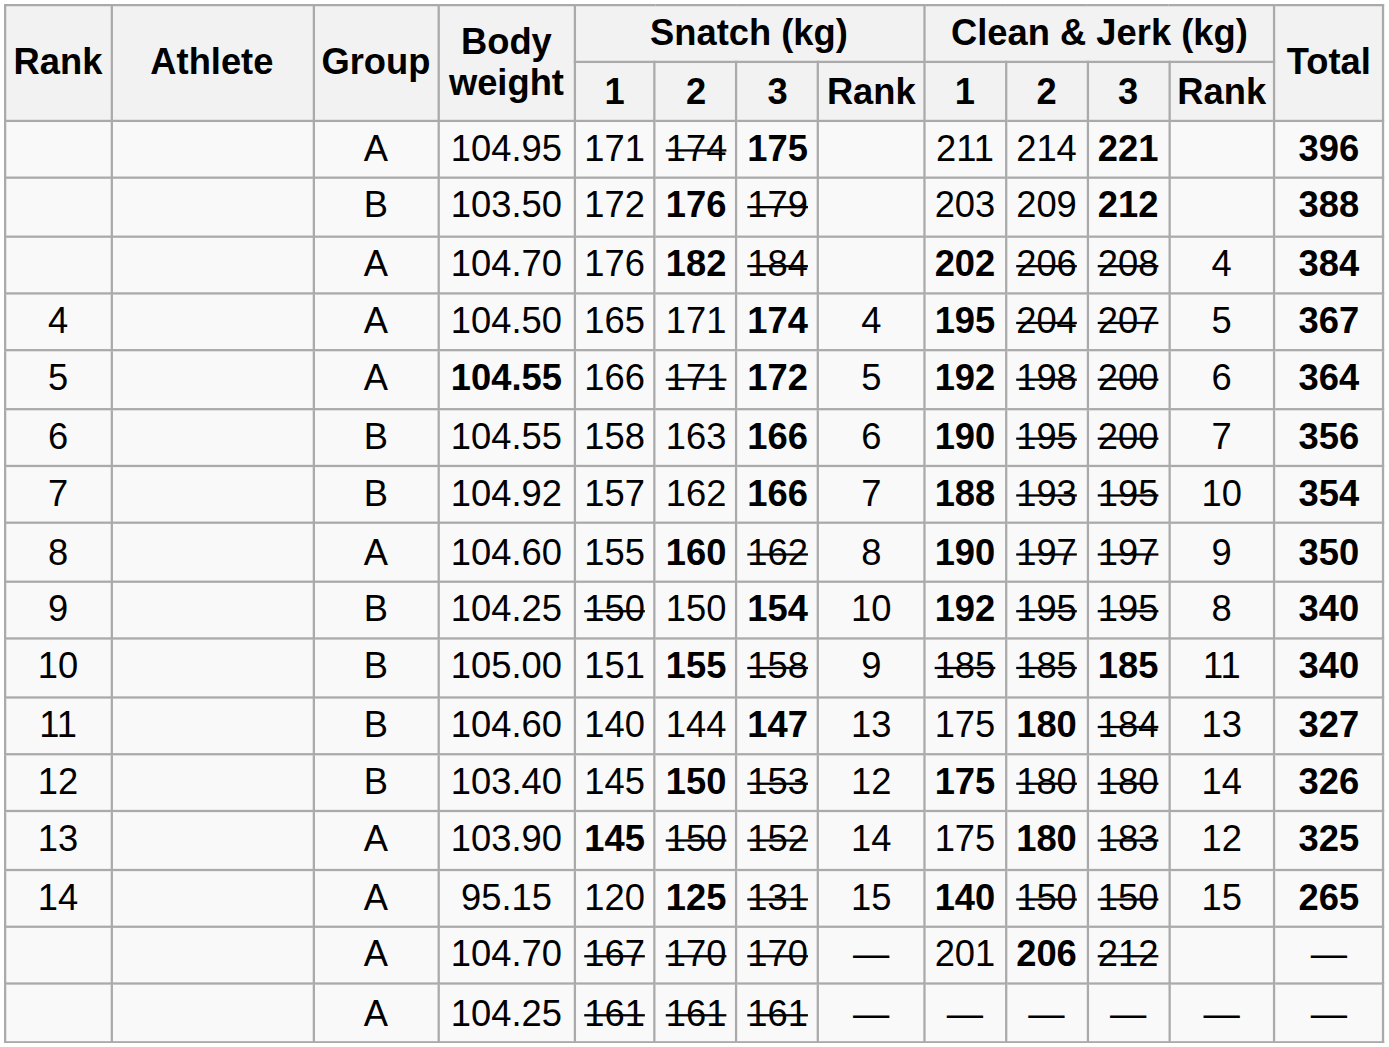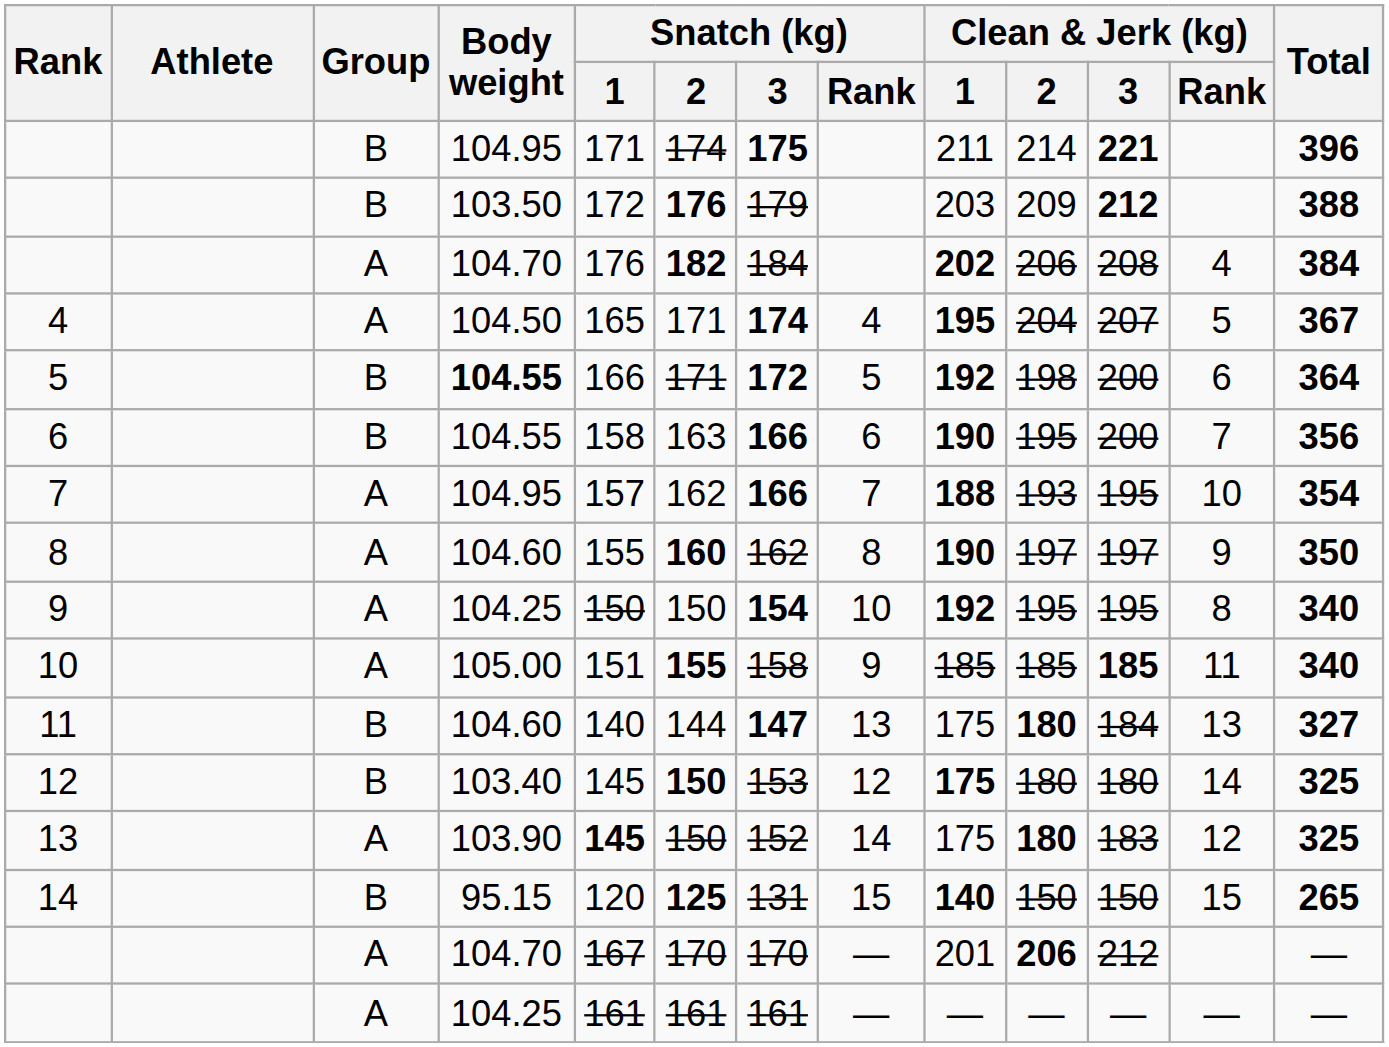row 3 | Group: A -> B
row 7 | Group: A -> B
row 9 | Group: B -> A
row 9 | Body weight: 104.92 -> 104.95
row 11 | Group: B -> A
row 12 | Group: B -> A
row 14 | Total: 326 -> 325
row 16 | Group: A -> B
